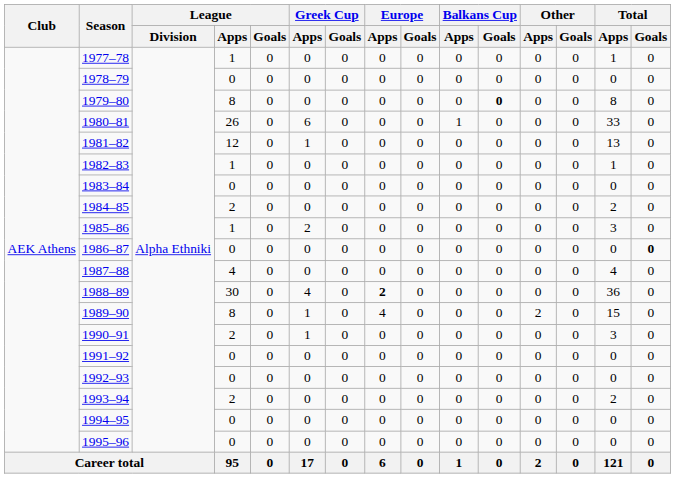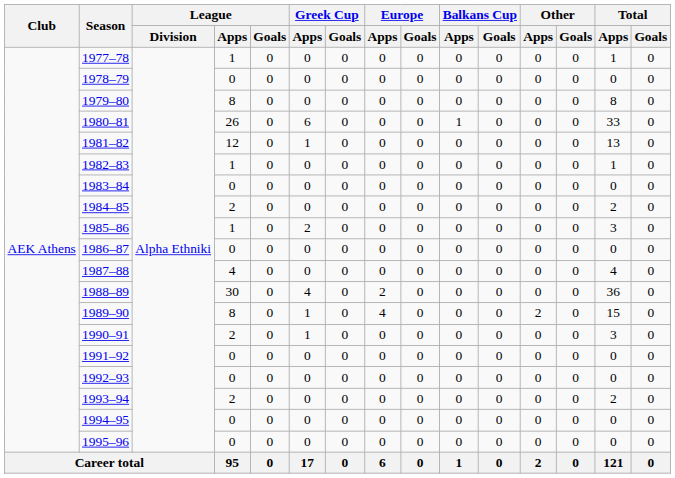1979–80 | Balkans Cup / Goals: bold -> normal
1986–87 | Total / Goals: bold -> normal
1988–89 | Europe / Apps: bold -> normal
